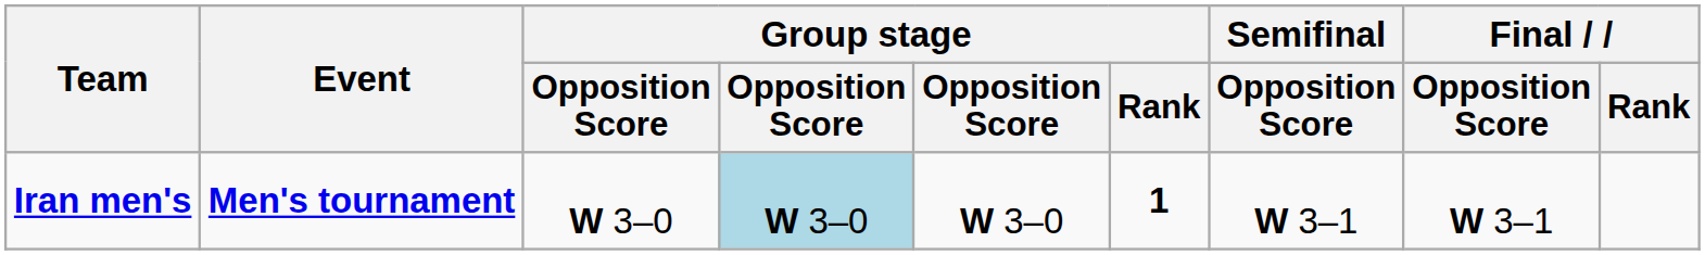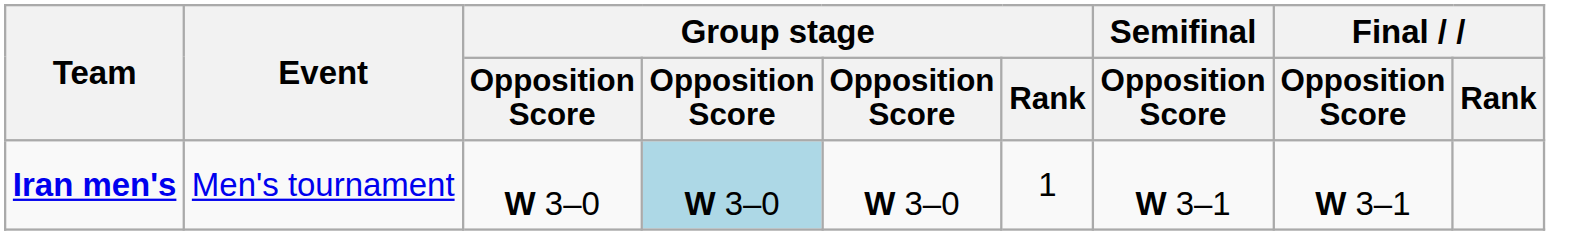Iran men's | Event: bold -> normal
Iran men's | Group stage / Rank: bold -> normal
